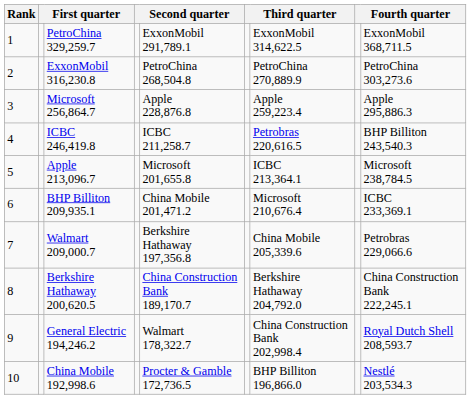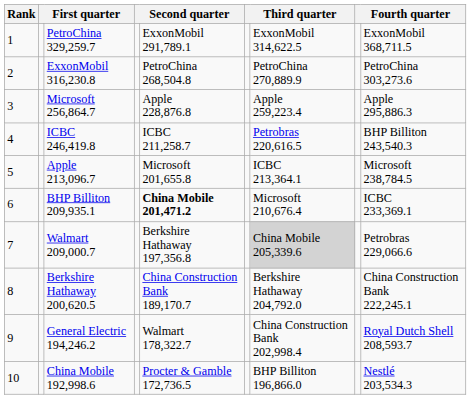BHP Billiton 209,935.1 | column 5: normal -> bold
Walmart 209,000.7 | column 7: no background -> lightgrey background
